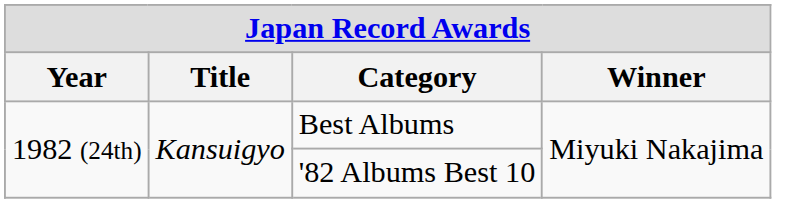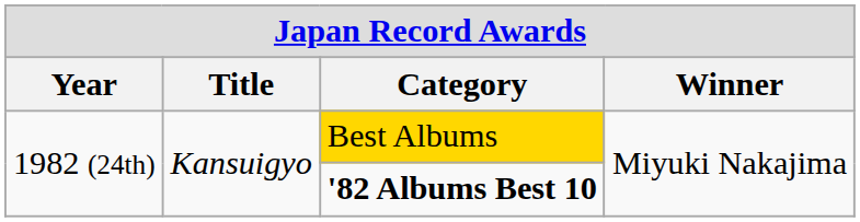Best Albums | Category: no background -> gold background
'82 Albums Best 10 | Category: normal -> bold
